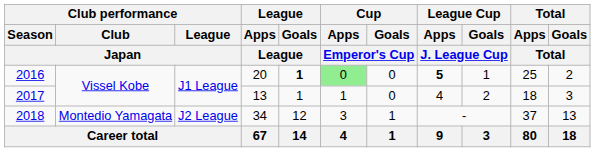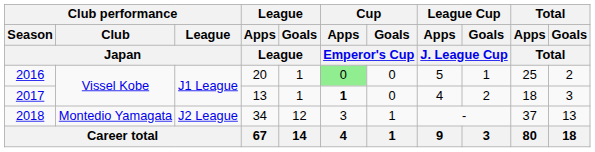2016 | League / Goals / League: bold -> normal
2016 | League Cup / Apps / J. League Cup: bold -> normal
2017 | Cup / Apps / Emperor's Cup: normal -> bold
